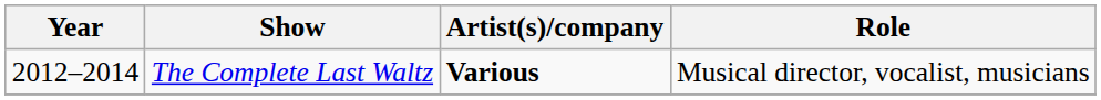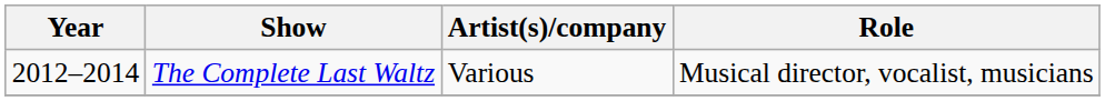The Complete Last Waltz | Artist(s)/company: bold -> normal
